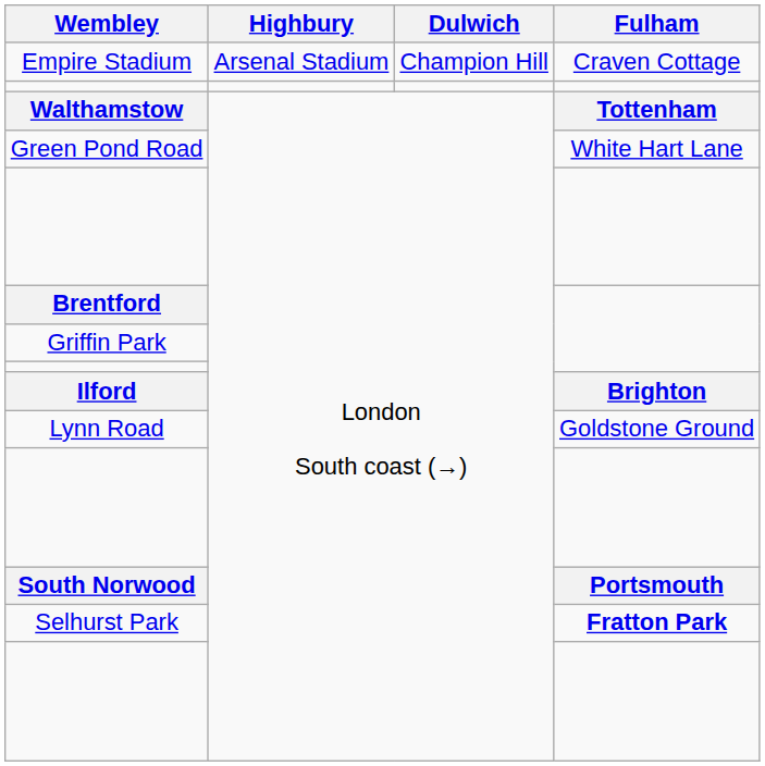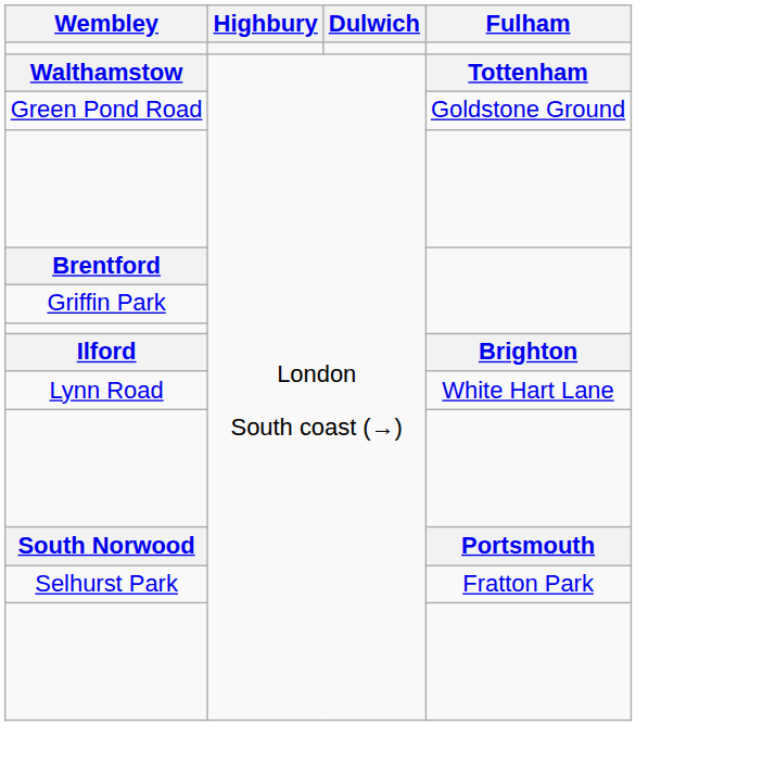- row: Empire Stadium | Arsenal Stadium | Champion Hill | Craven Cottage
Green Pond Road | Fulham: White Hart Lane -> Goldstone Ground
Lynn Road | Fulham: Goldstone Ground -> White Hart Lane
Selhurst Park | Fulham: bold -> normal
